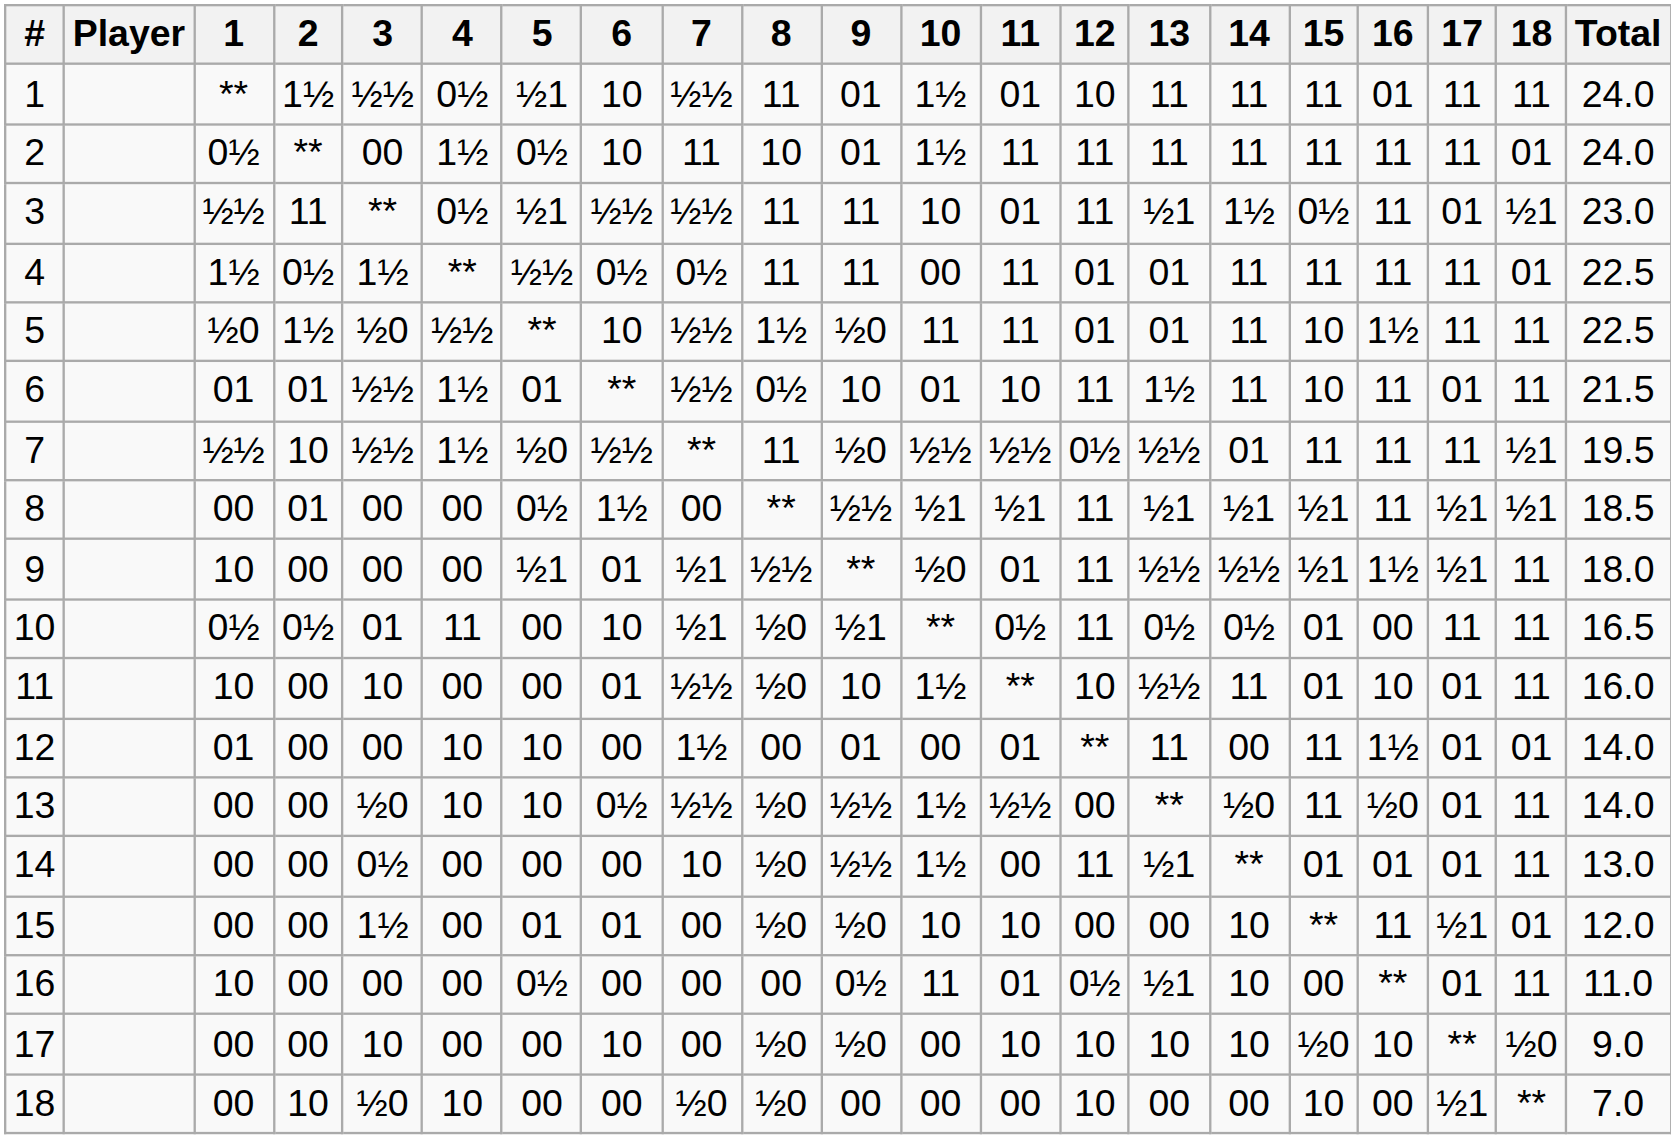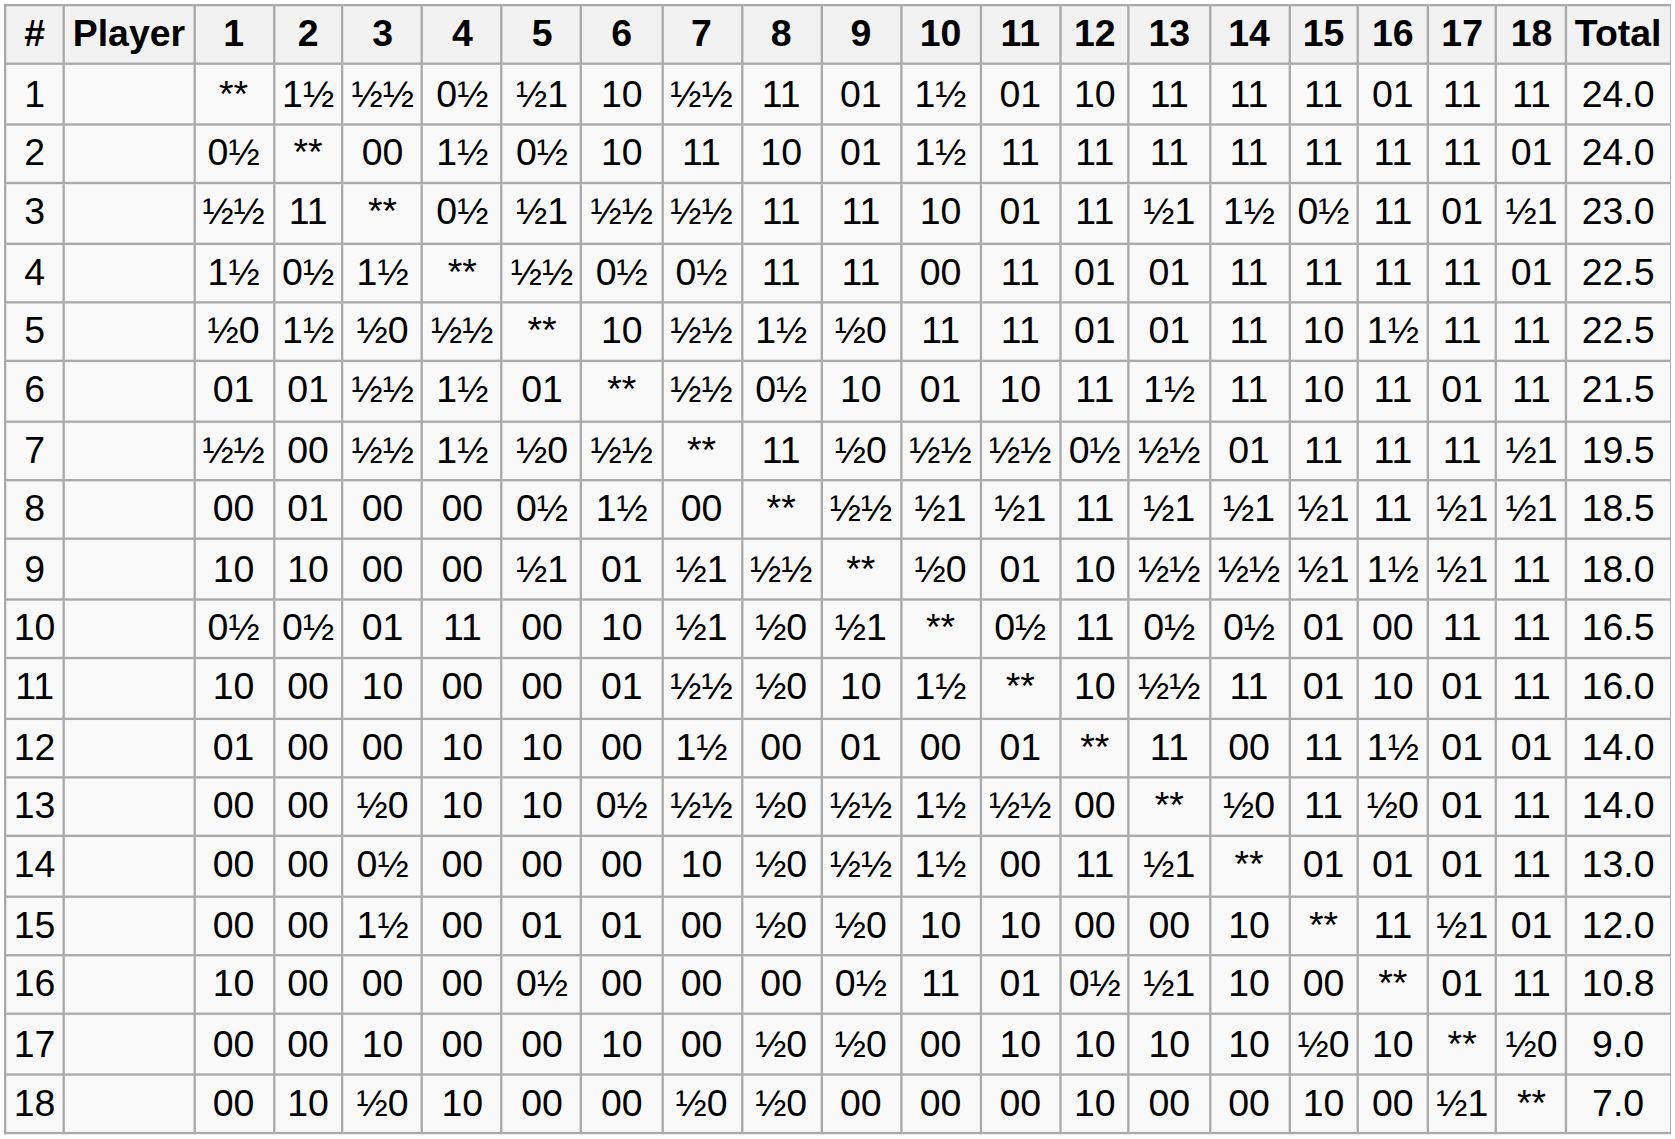row 8 | 2: 10 -> 00
row 10 | 2: 00 -> 10
row 10 | 12: 11 -> 10
row 17 | Total: 11.0 -> 10.8
